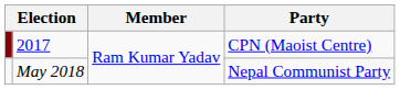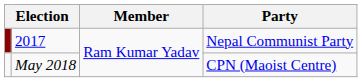2017 | Party: CPN (Maoist Centre) -> Nepal Communist Party
May 2018 | Party: Nepal Communist Party -> CPN (Maoist Centre)
